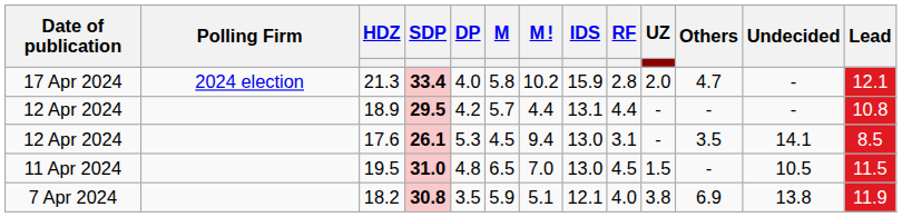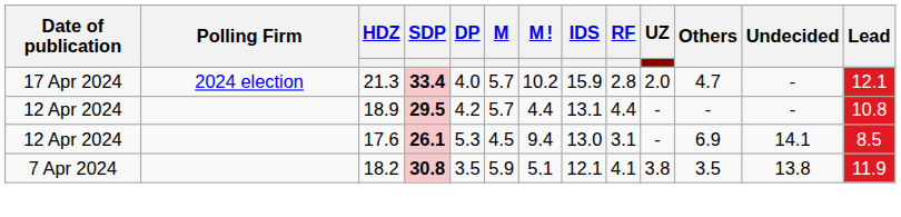21.3 | M: 5.8 -> 5.7
17.6 | Others: 3.5 -> 6.9
- row: 11 Apr 2024 | 19.5 | 31.0 | 4.8 | 6.5 | 7.0 | 13.0 | 4.5 | 1.5 | - | 10.5 | 11.5
18.2 | RF: 4.0 -> 4.1
18.2 | Others: 6.9 -> 3.5
